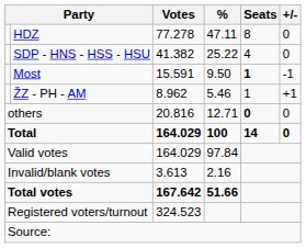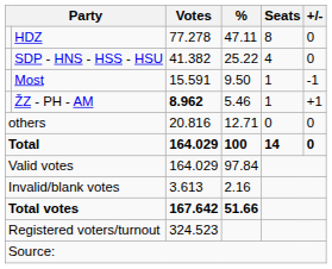Most | Seats: bold -> normal
ŽZ - PH - AM | Votes: normal -> bold
others | Seats: bold -> normal
